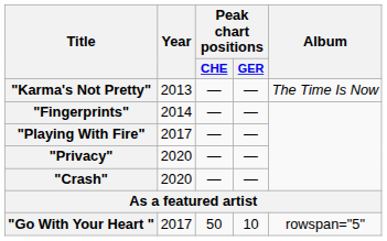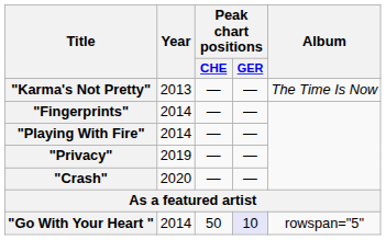"Playing With Fire" | Year: 2017 -> 2014
"Privacy" | Year: 2020 -> 2019
"Go With Your Heart " | Year: 2017 -> 2014
"Go With Your Heart " | Peak chart positions / GER: no background -> lavender background
